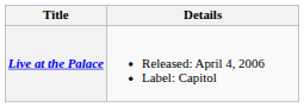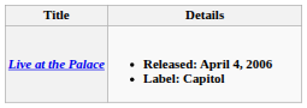Live at the Palace | Details: normal -> bold
